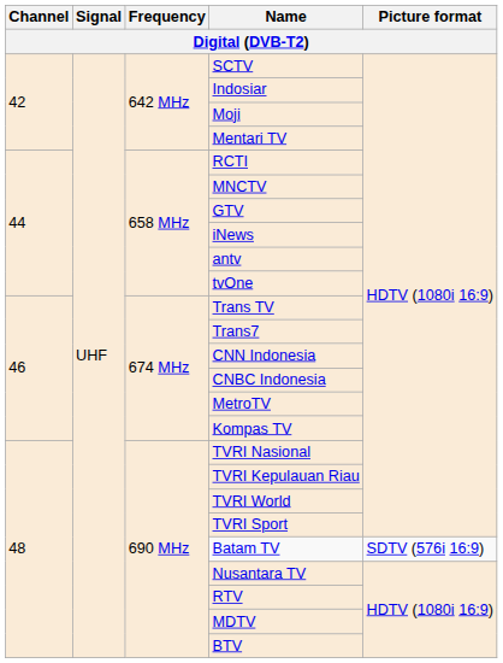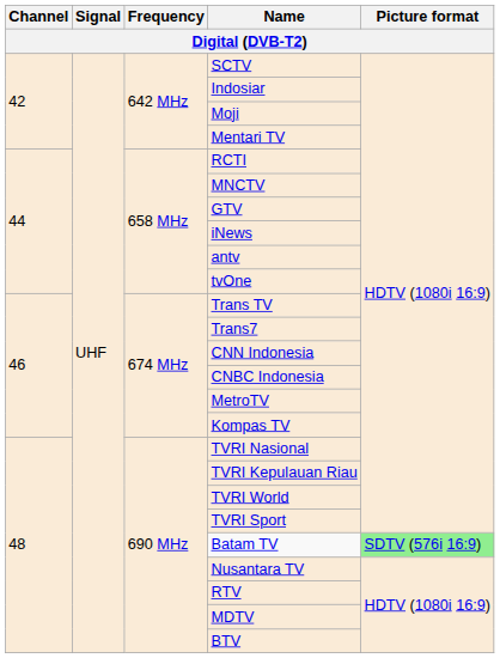Batam TV | Picture format: no background -> lightgreen background
